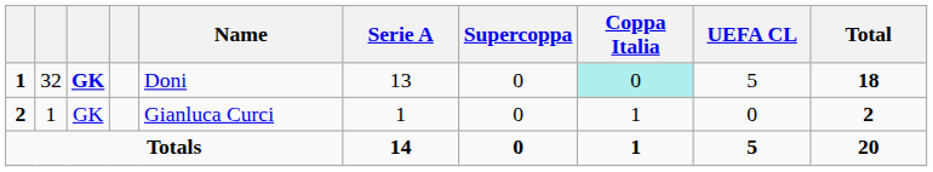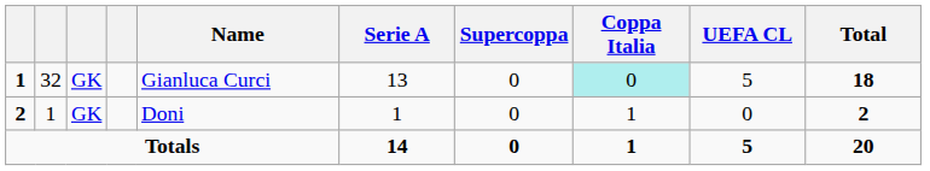row 2 | column 3: bold -> normal
row 2 | Name: Doni -> Gianluca Curci
row 3 | Name: Gianluca Curci -> Doni
